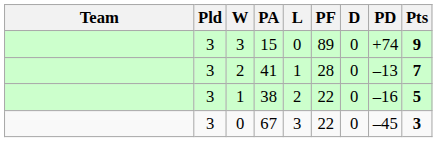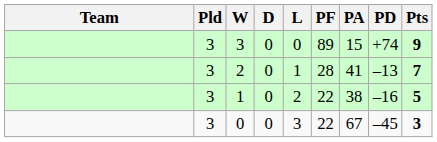columns swapped: D <-> PA
